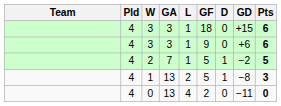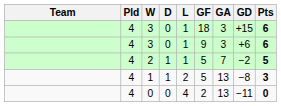columns swapped: D <-> GA
